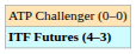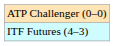row 2 | column 1: bold -> normal
